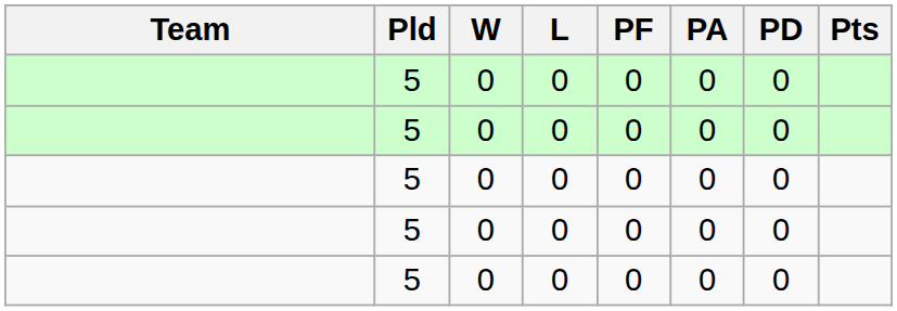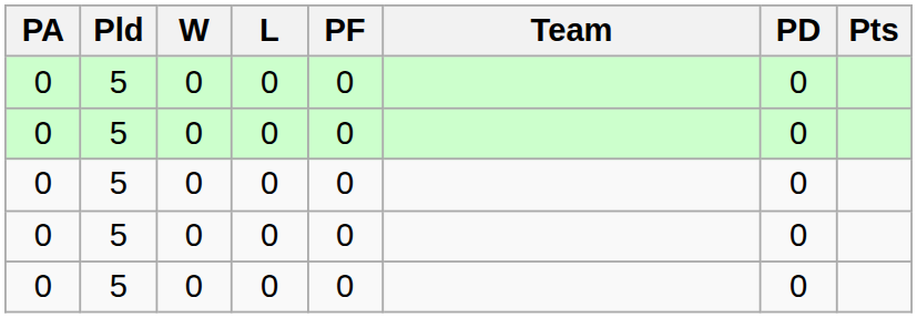columns swapped: Team <-> PA
